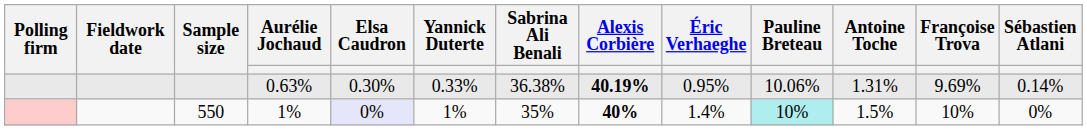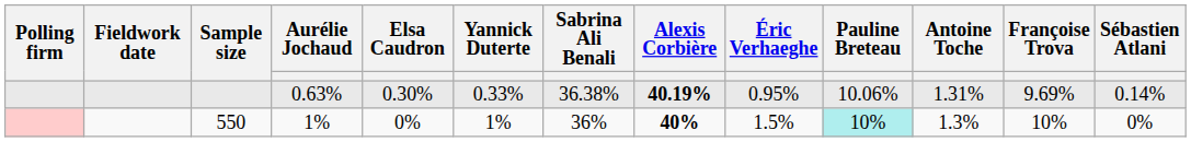550 | Elsa Caudron: lavender background -> no background
550 | Sabrina Ali Benali: 35% -> 36%
550 | Éric Verhaeghe: 1.4% -> 1.5%
550 | Antoine Toche: 1.5% -> 1.3%
